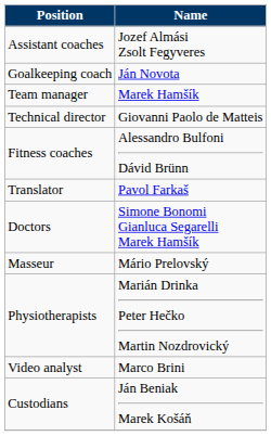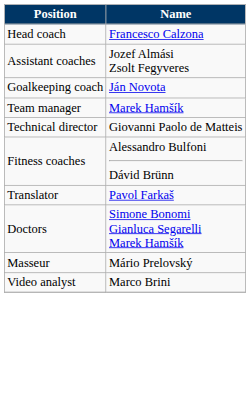+ row: Head coach | Francesco Calzona
- row: Physiotherapists | Marián Drinka Peter Hečko Martin Nozdrovický
- row: Custodians | Ján Beniak Marek Košáň
